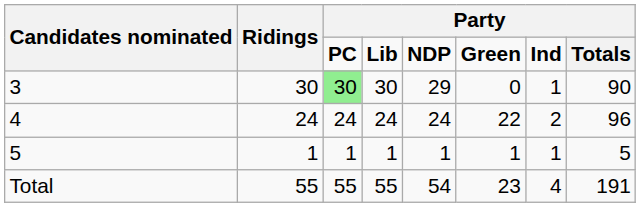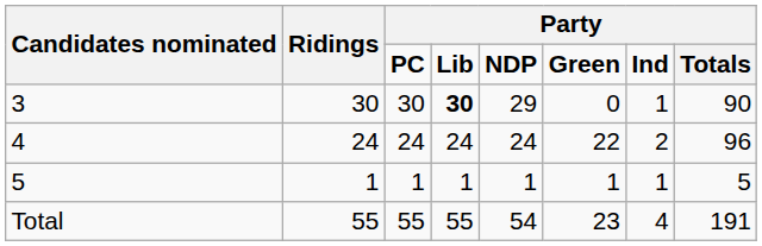3 | column 3: lightgreen background -> no background
3 | column 4: normal -> bold
